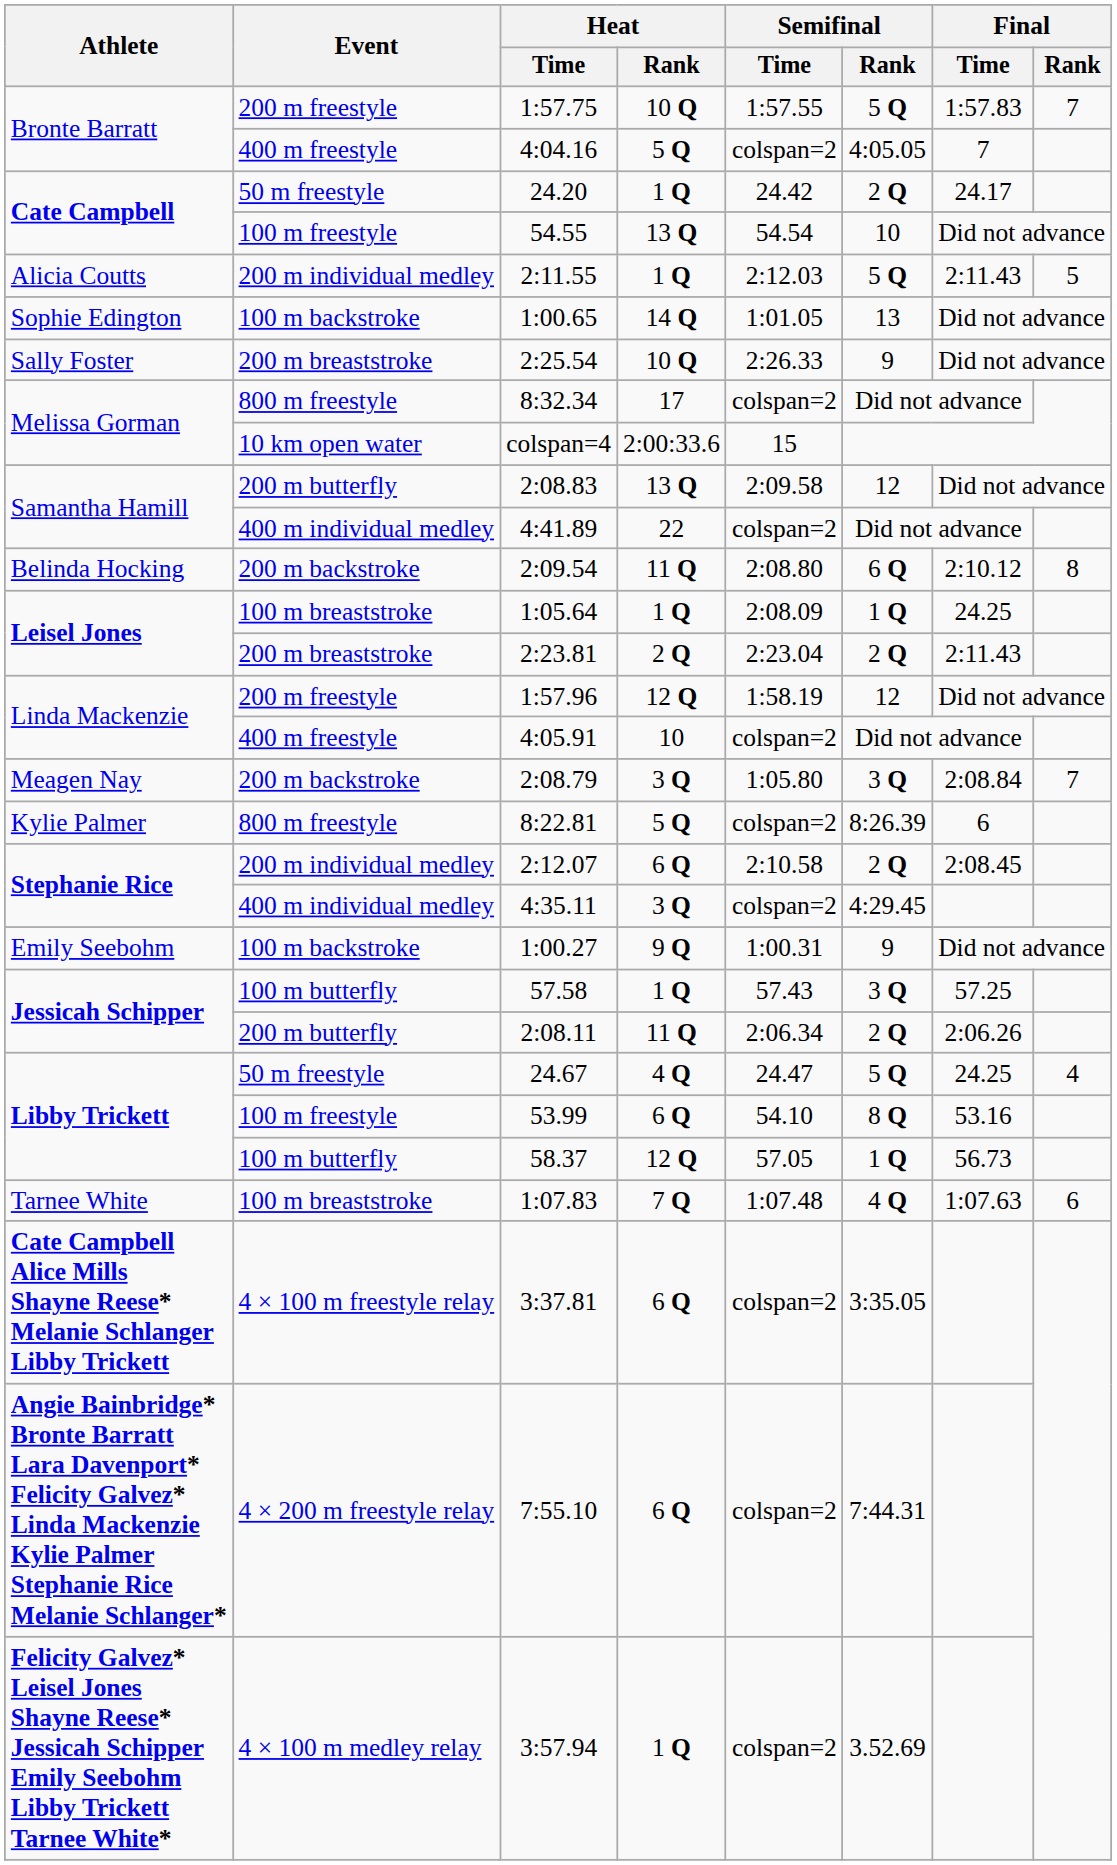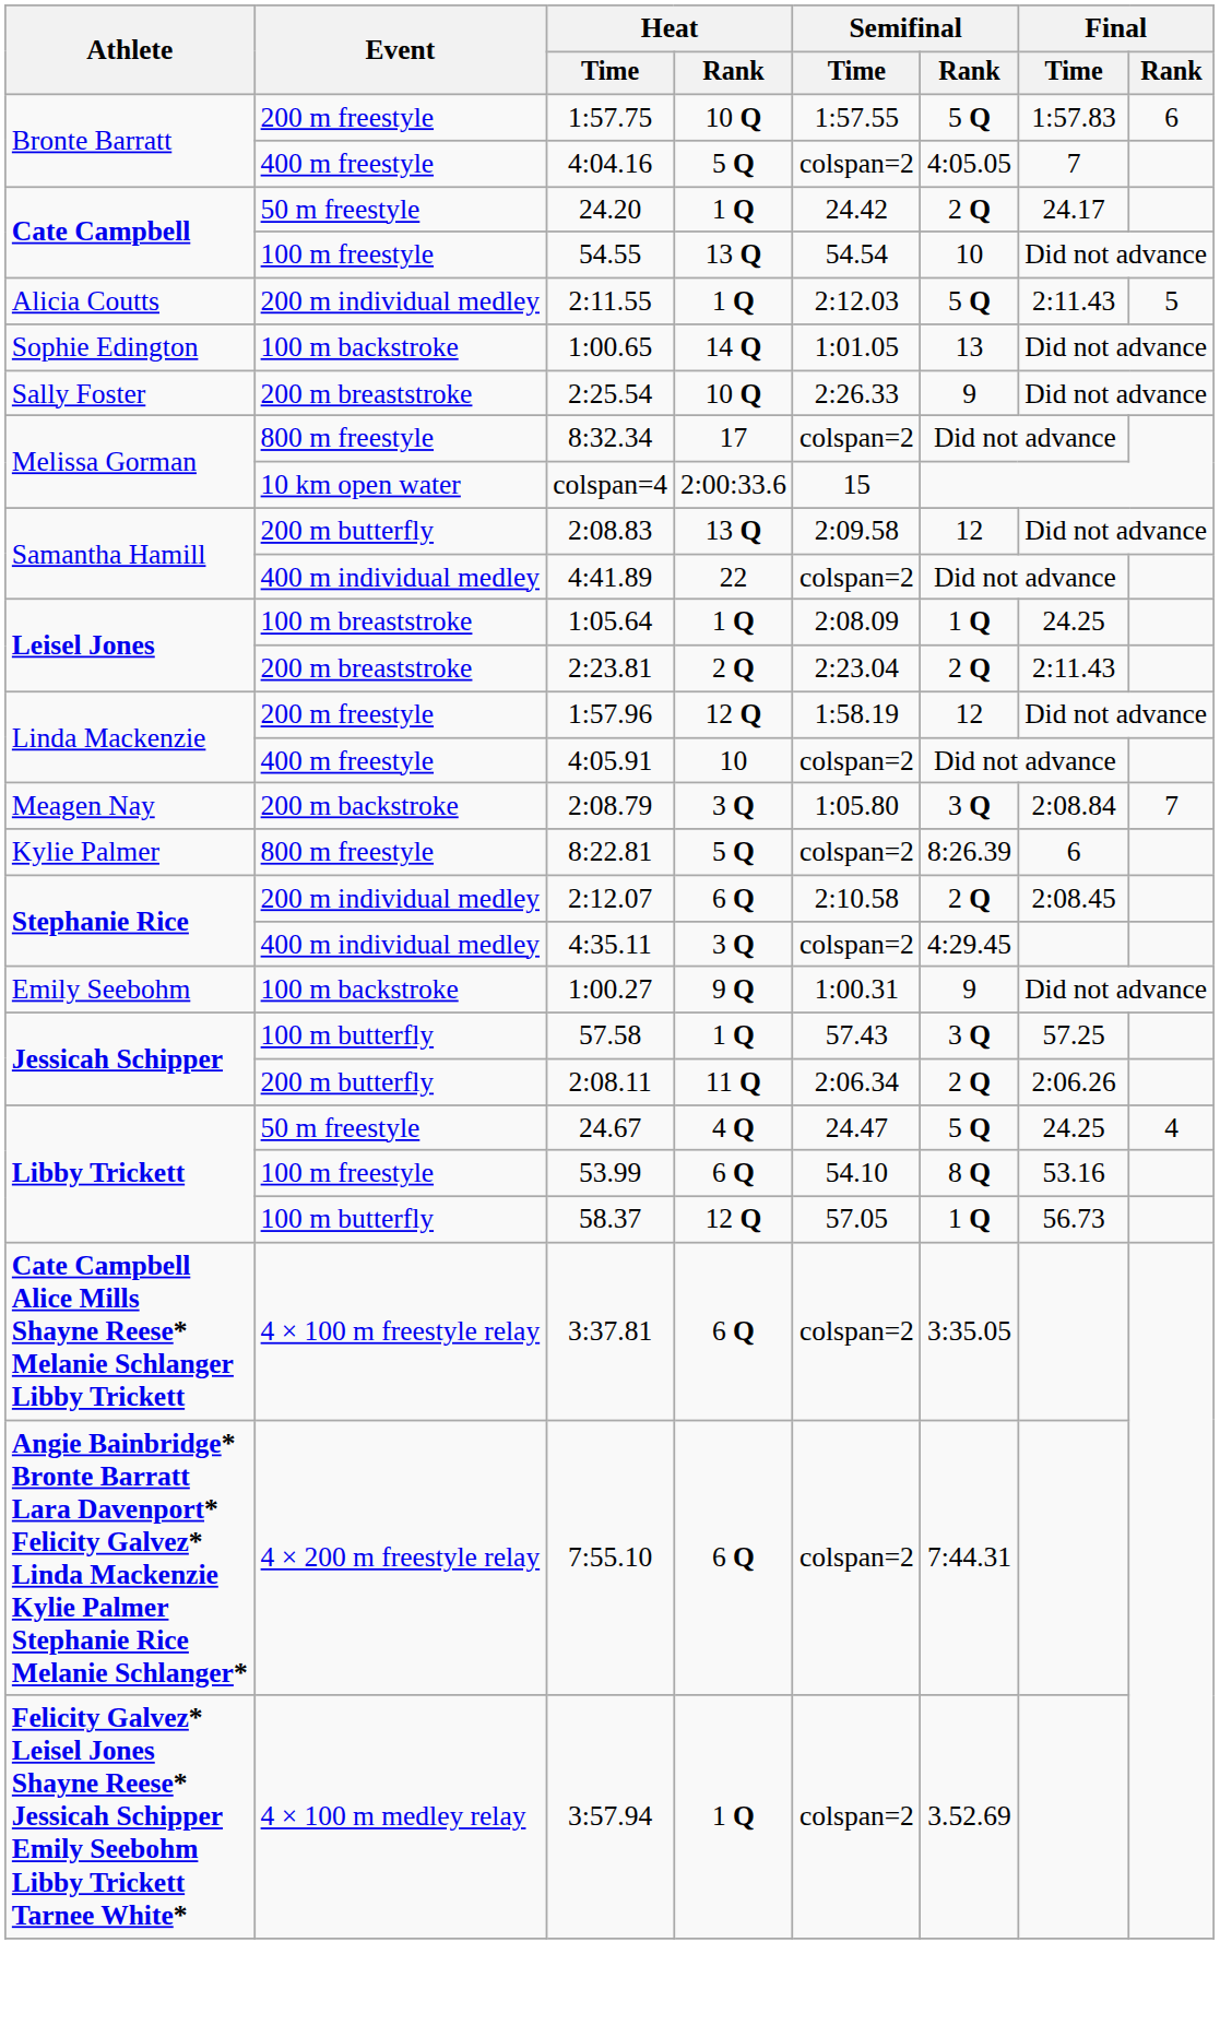1:57.75 | Final / Rank: 7 -> 6
- row: Belinda Hocking | 200 m backstroke | 2:09.54 | 11 Q | 2:08.80 | 6 Q | 2:10.12 | 8
- row: Tarnee White | 100 m breaststroke | 1:07.83 | 7 Q | 1:07.48 | 4 Q | 1:07.63 | 6
